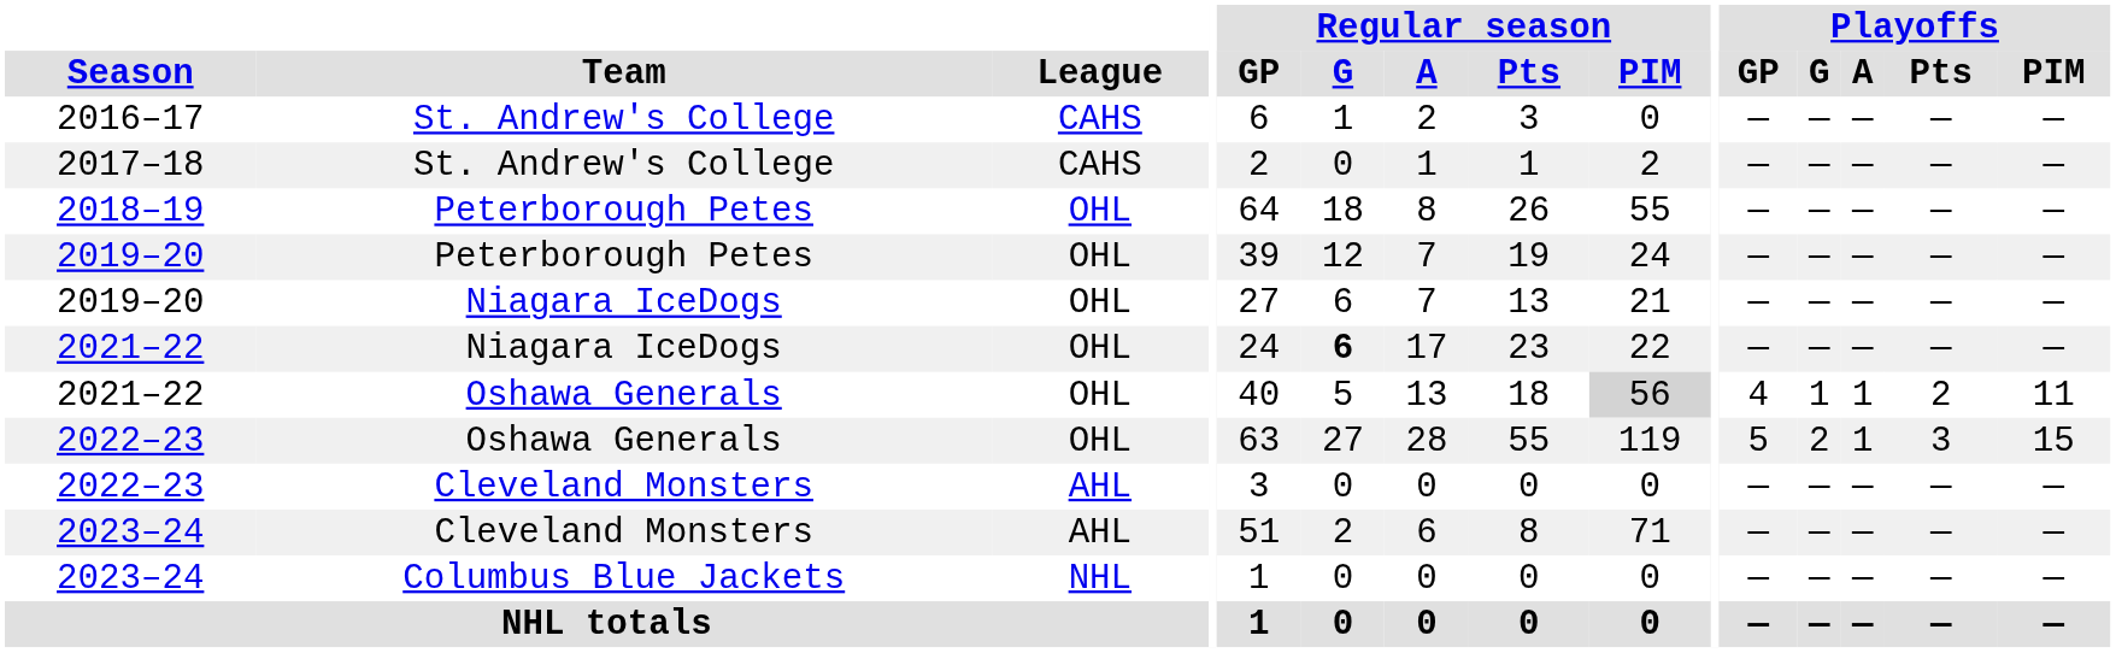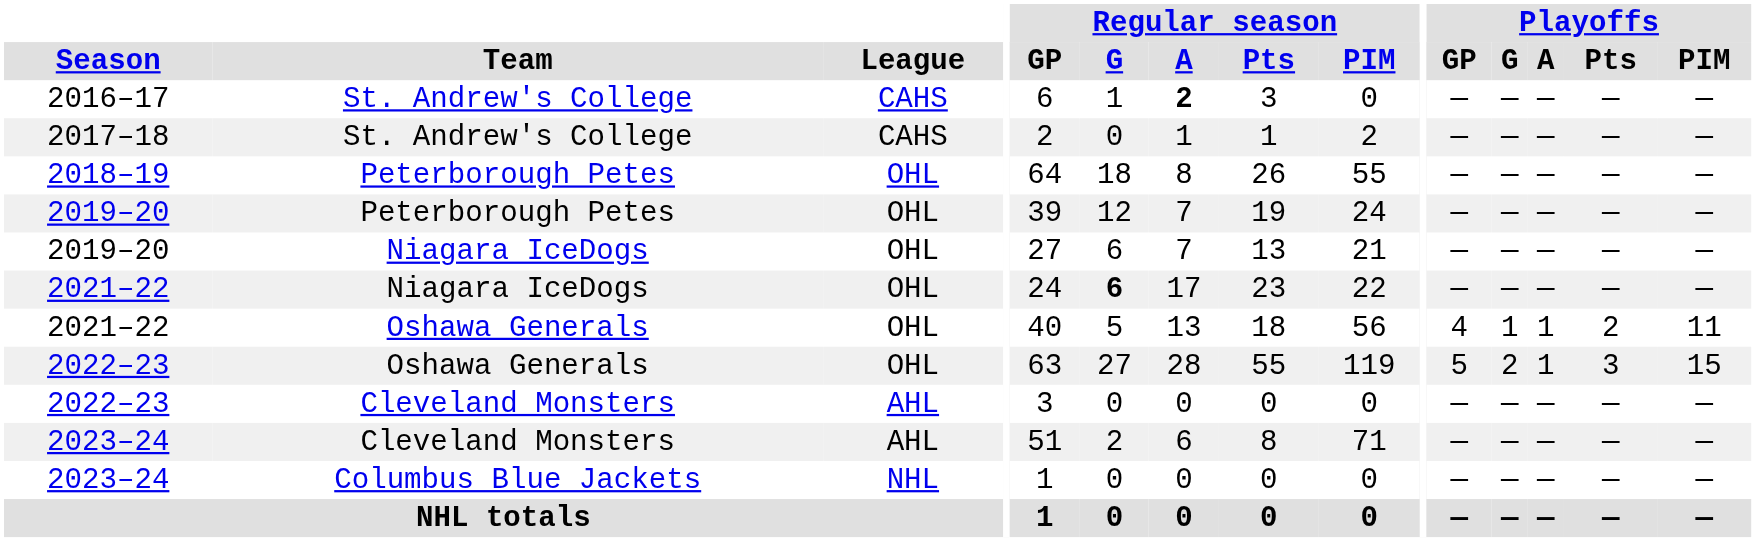2016–17 | Regular season / A: normal -> bold
2021–22 / Oshawa Generals | Regular season / PIM: lightgrey background -> no background
